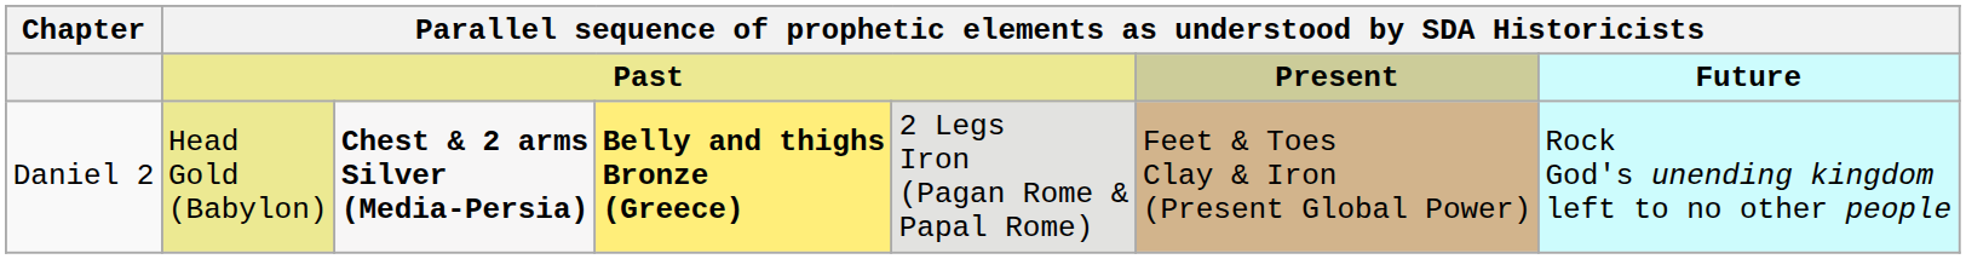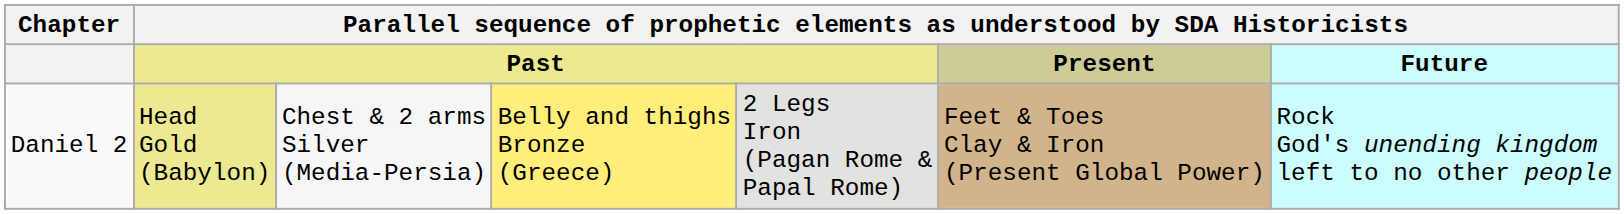Daniel 2 | column 3: bold -> normal
Daniel 2 | column 4: bold -> normal
